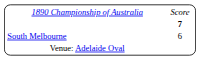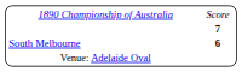South Melbourne | column 2: normal -> bold
